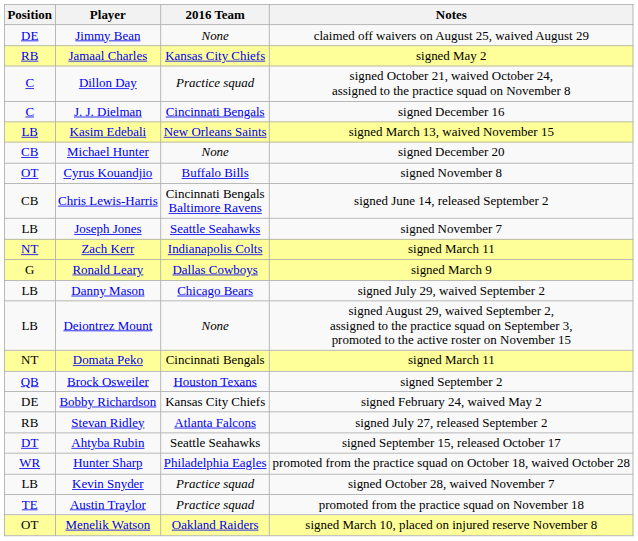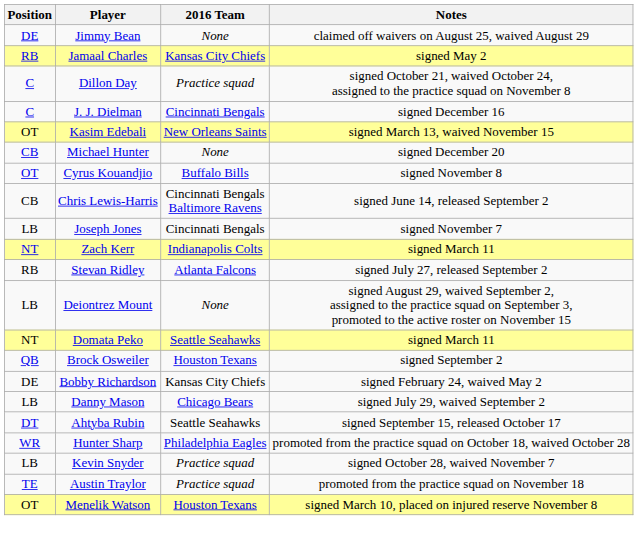Kasim Edebali | Position: LB -> OT
Joseph Jones | 2016 Team: Seattle Seahawks -> Cincinnati Bengals
- row: G | Ronald Leary | Dallas Cowboys | signed March 9
rows swapped: Danny Mason <-> Stevan Ridley
Domata Peko | 2016 Team: Cincinnati Bengals -> Seattle Seahawks
Menelik Watson | 2016 Team: Oakland Raiders -> Houston Texans
